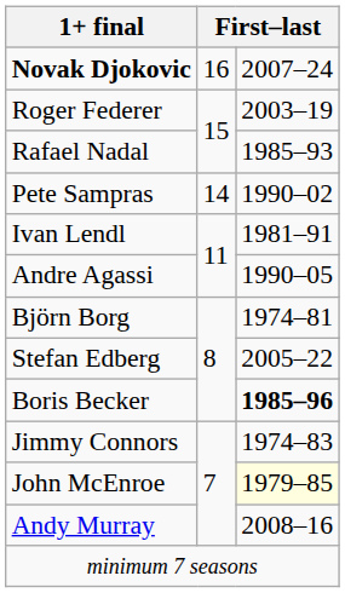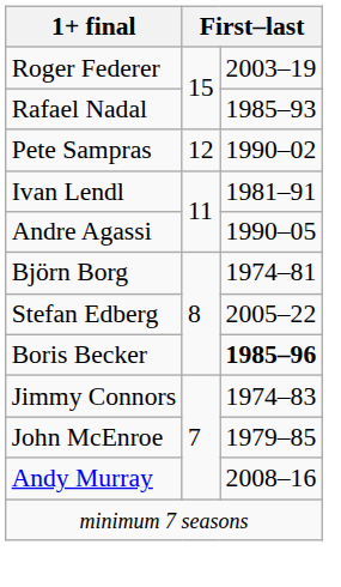- row: Novak Djokovic | 16 | 2007–24
Pete Sampras | column 2: 14 -> 12
John McEnroe | column 3: lightyellow background -> no background
